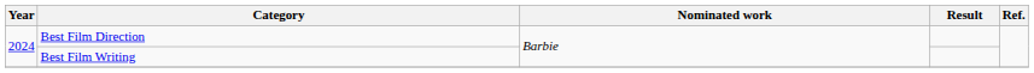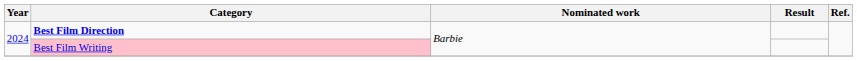Best Film Direction | Category: normal -> bold
Best Film Writing | Category: no background -> pink background
